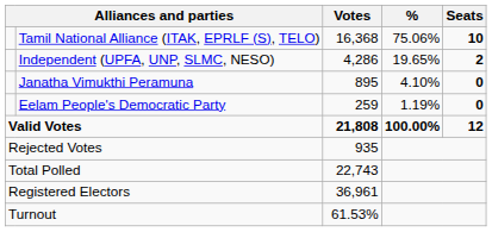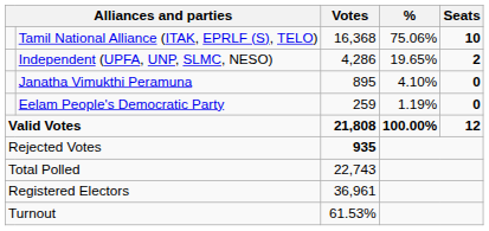Rejected Votes | Votes: normal -> bold
